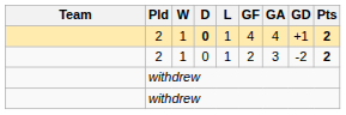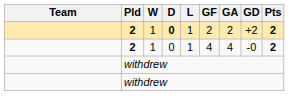row 2 | Pld: normal -> bold
row 2 | GF: 4 -> 2
row 2 | GA: 4 -> 2
row 2 | GD: +1 -> +2
row 3 | Pld: normal -> bold
row 3 | GF: 2 -> 4
row 3 | GA: 3 -> 4
row 3 | GD: -2 -> -0
